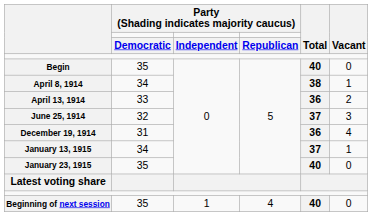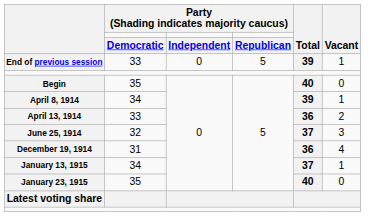+ row: End of previous session | 33 | 0 | 5 | 39 | 1
April 8, 1914 | Total: 38 -> 39
- row: Beginning of next session | 35 | 1 | 4 | 40 | 0
